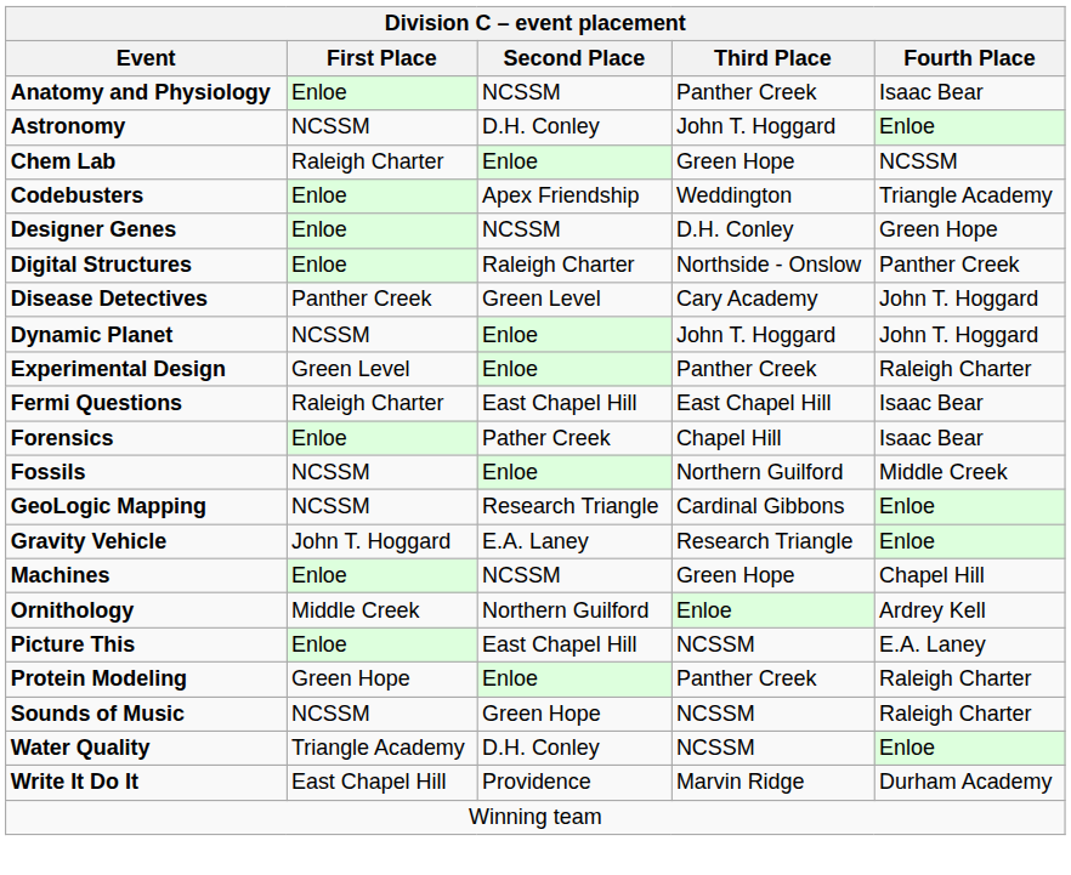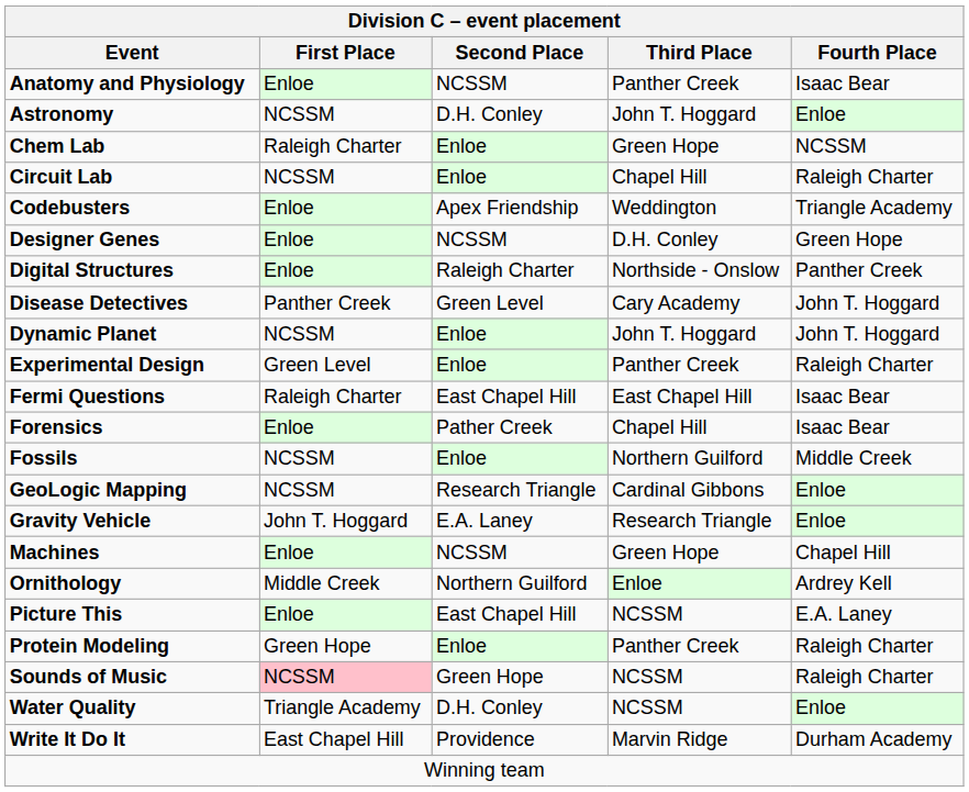+ row: Circuit Lab | NCSSM | Enloe | Chapel Hill | Raleigh Charter
Sounds of Music | First Place: no background -> pink background
